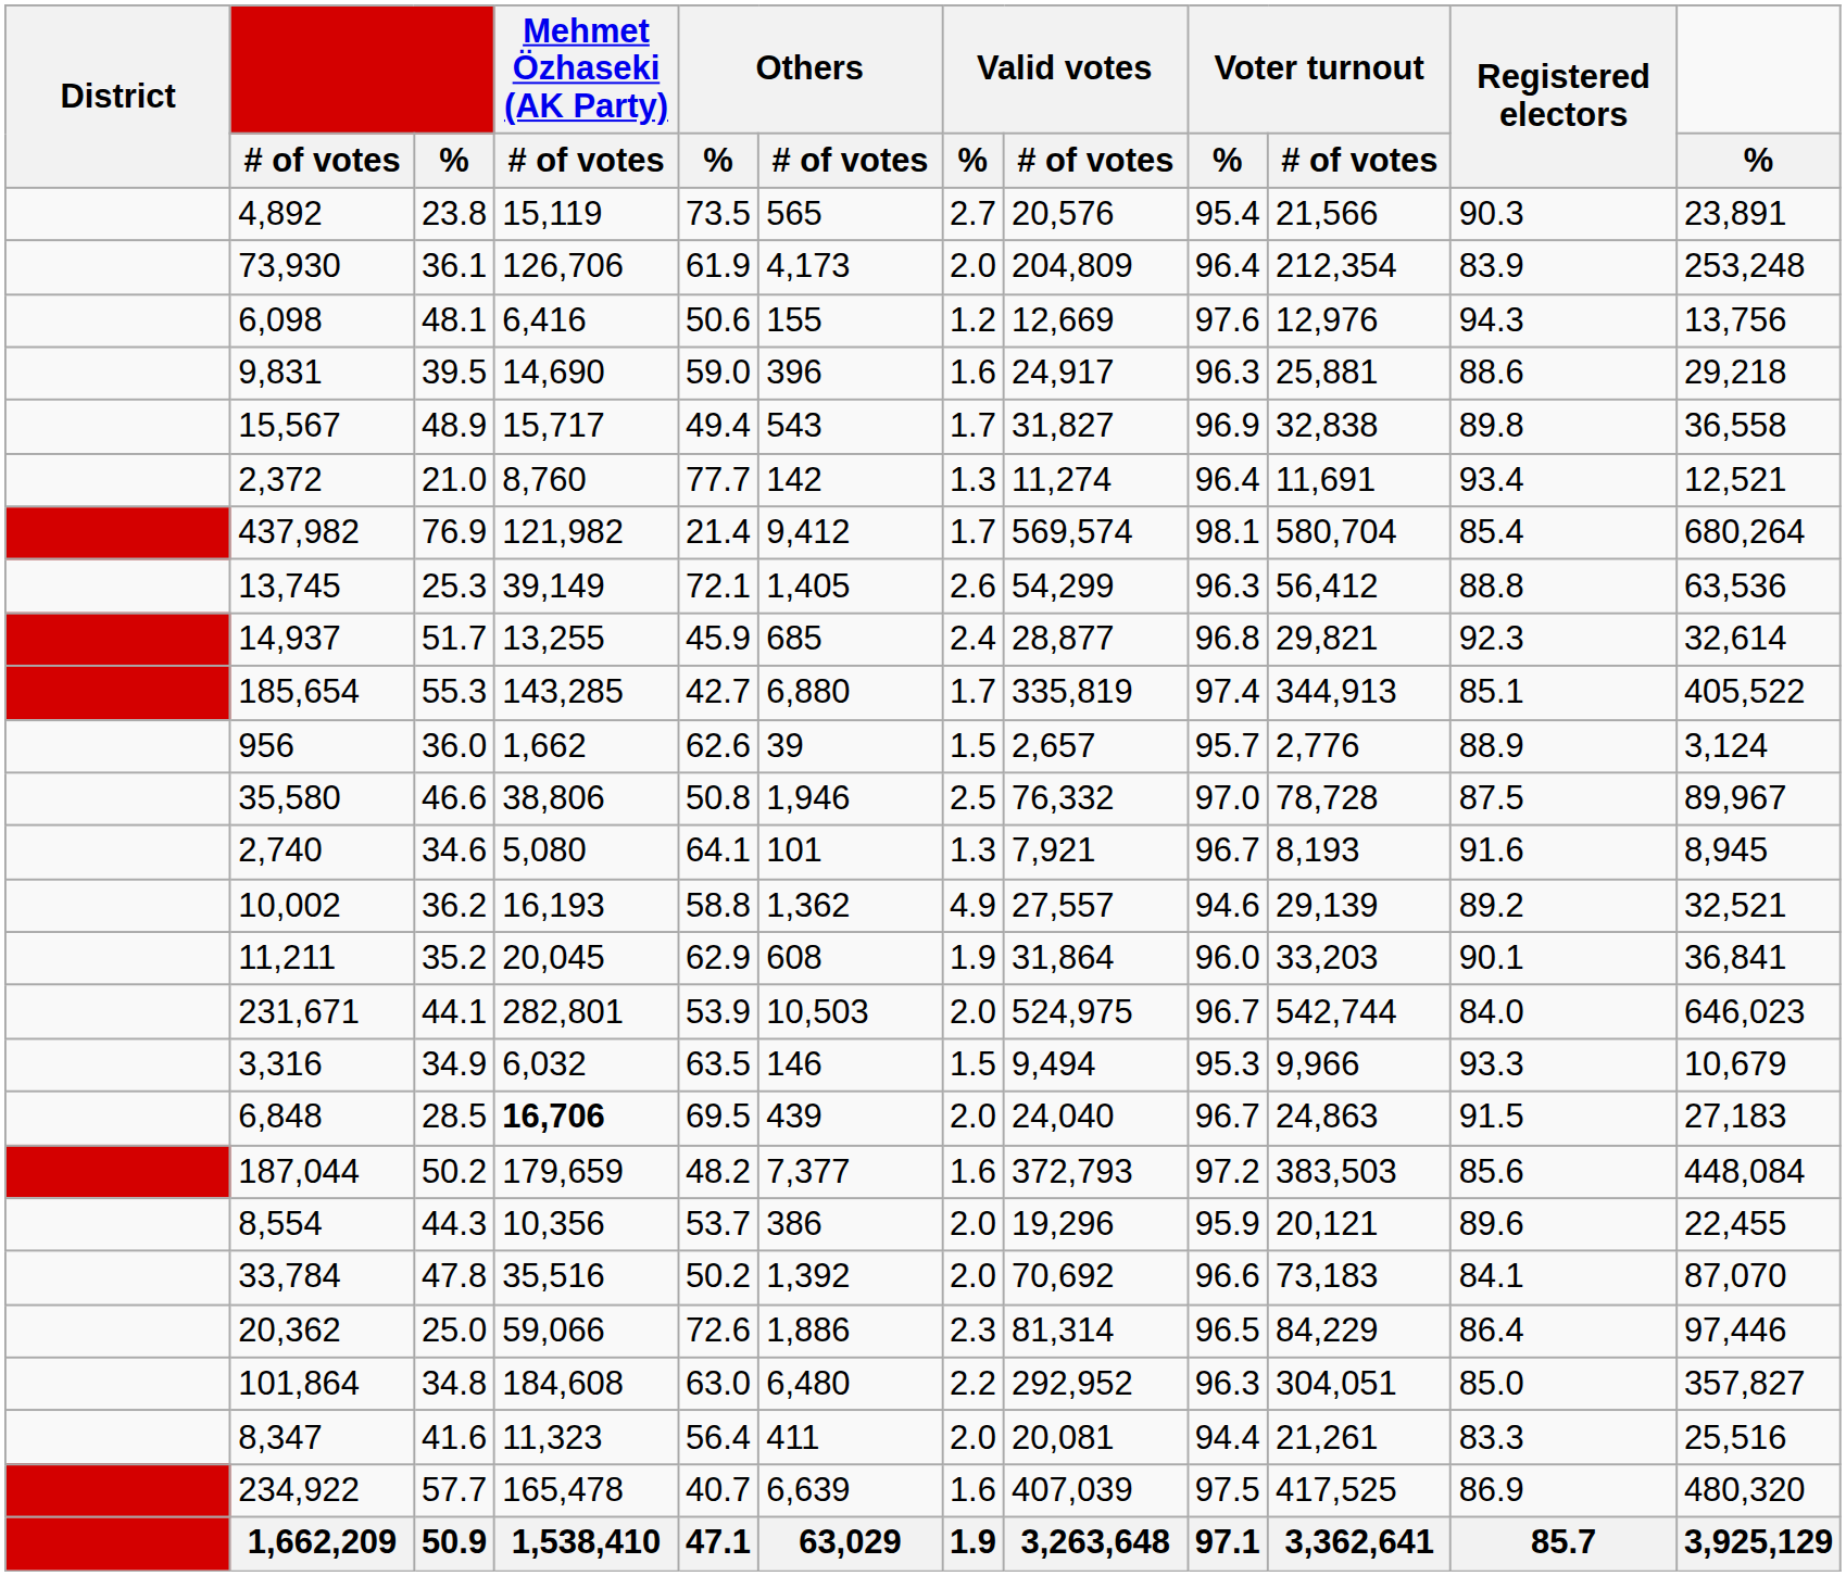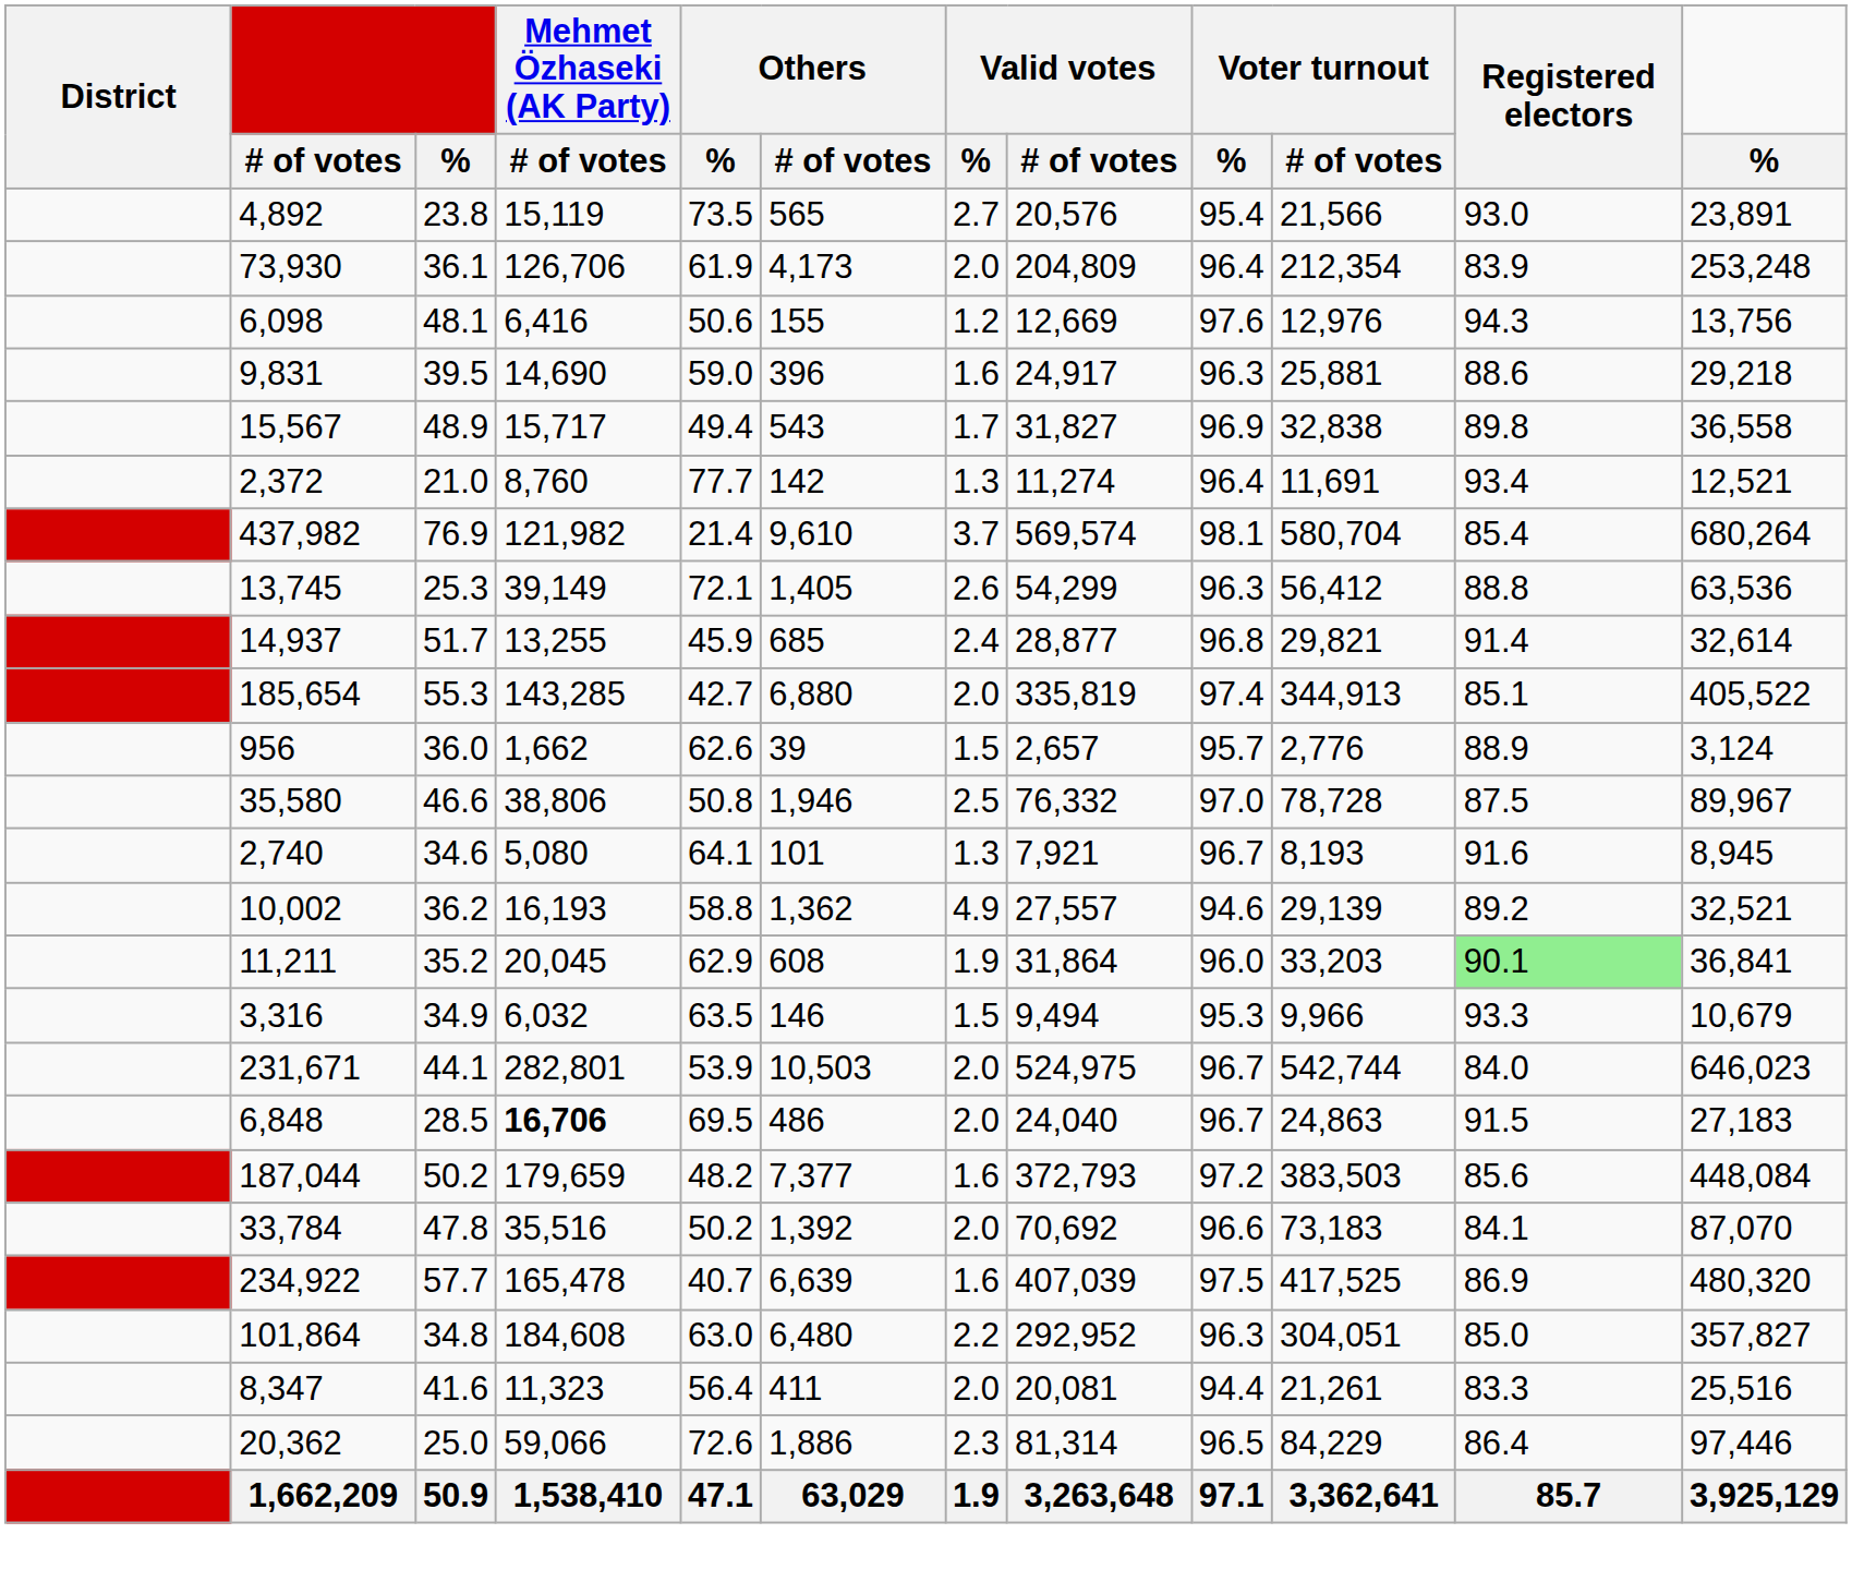4,892 | Registered electors: 90.3 -> 93.0
437,982 | Others / # of votes: 9,412 -> 9,610
437,982 | Valid votes / %: 1.7 -> 3.7
14,937 | Registered electors: 92.3 -> 91.4
185,654 | Valid votes / %: 1.7 -> 2.0
11,211 | Registered electors: no background -> lightgreen background
rows swapped: 3,316 <-> 231,671
6,848 | Others / # of votes: 439 -> 486
- row: 8,554 | 44.3 | 10,356 | 53.7 | 386 | 2.0 | 19,296 | 95.9 | 20,121 | 89.6 | 22,455
rows swapped: 20,362 <-> 234,922
